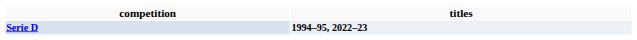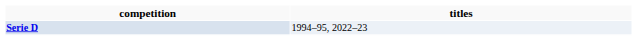Serie D | titles: bold -> normal
